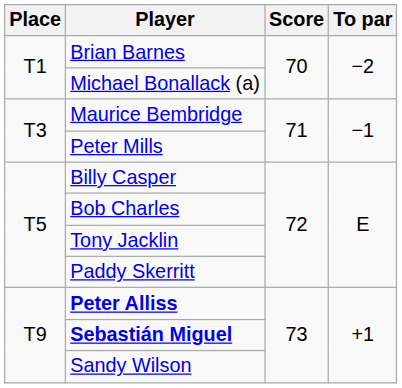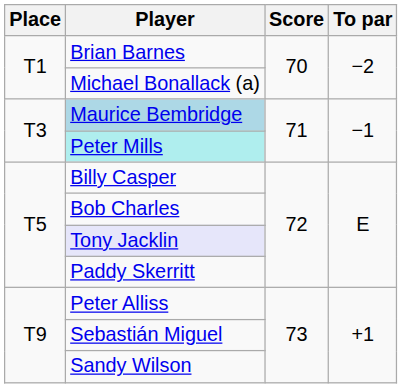Maurice Bembridge | Player: no background -> lightblue background
Peter Mills | Player: no background -> paleturquoise background
Tony Jacklin | Player: no background -> lavender background
Peter Alliss | Player: bold -> normal
Sebastián Miguel | Player: bold -> normal
